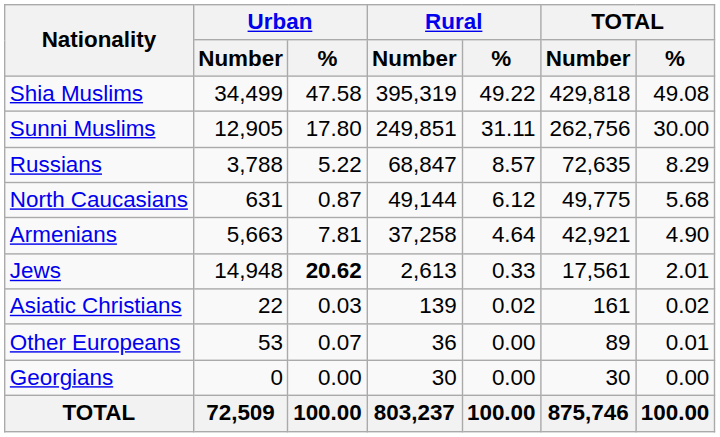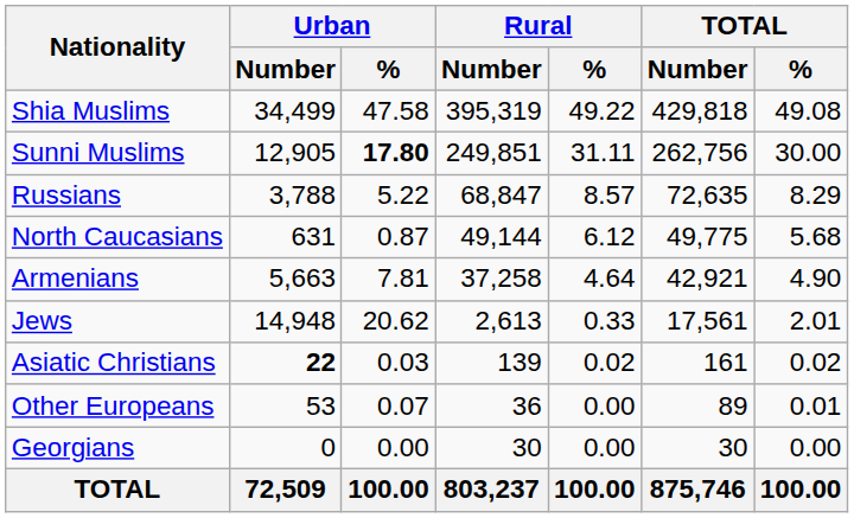Sunni Muslims | Urban / %: normal -> bold
Jews | Urban / %: bold -> normal
Asiatic Christians | Urban / Number: normal -> bold
